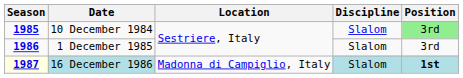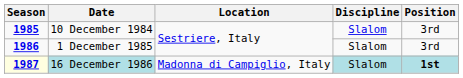10 December 1984 | Position: lightgreen background -> no background
